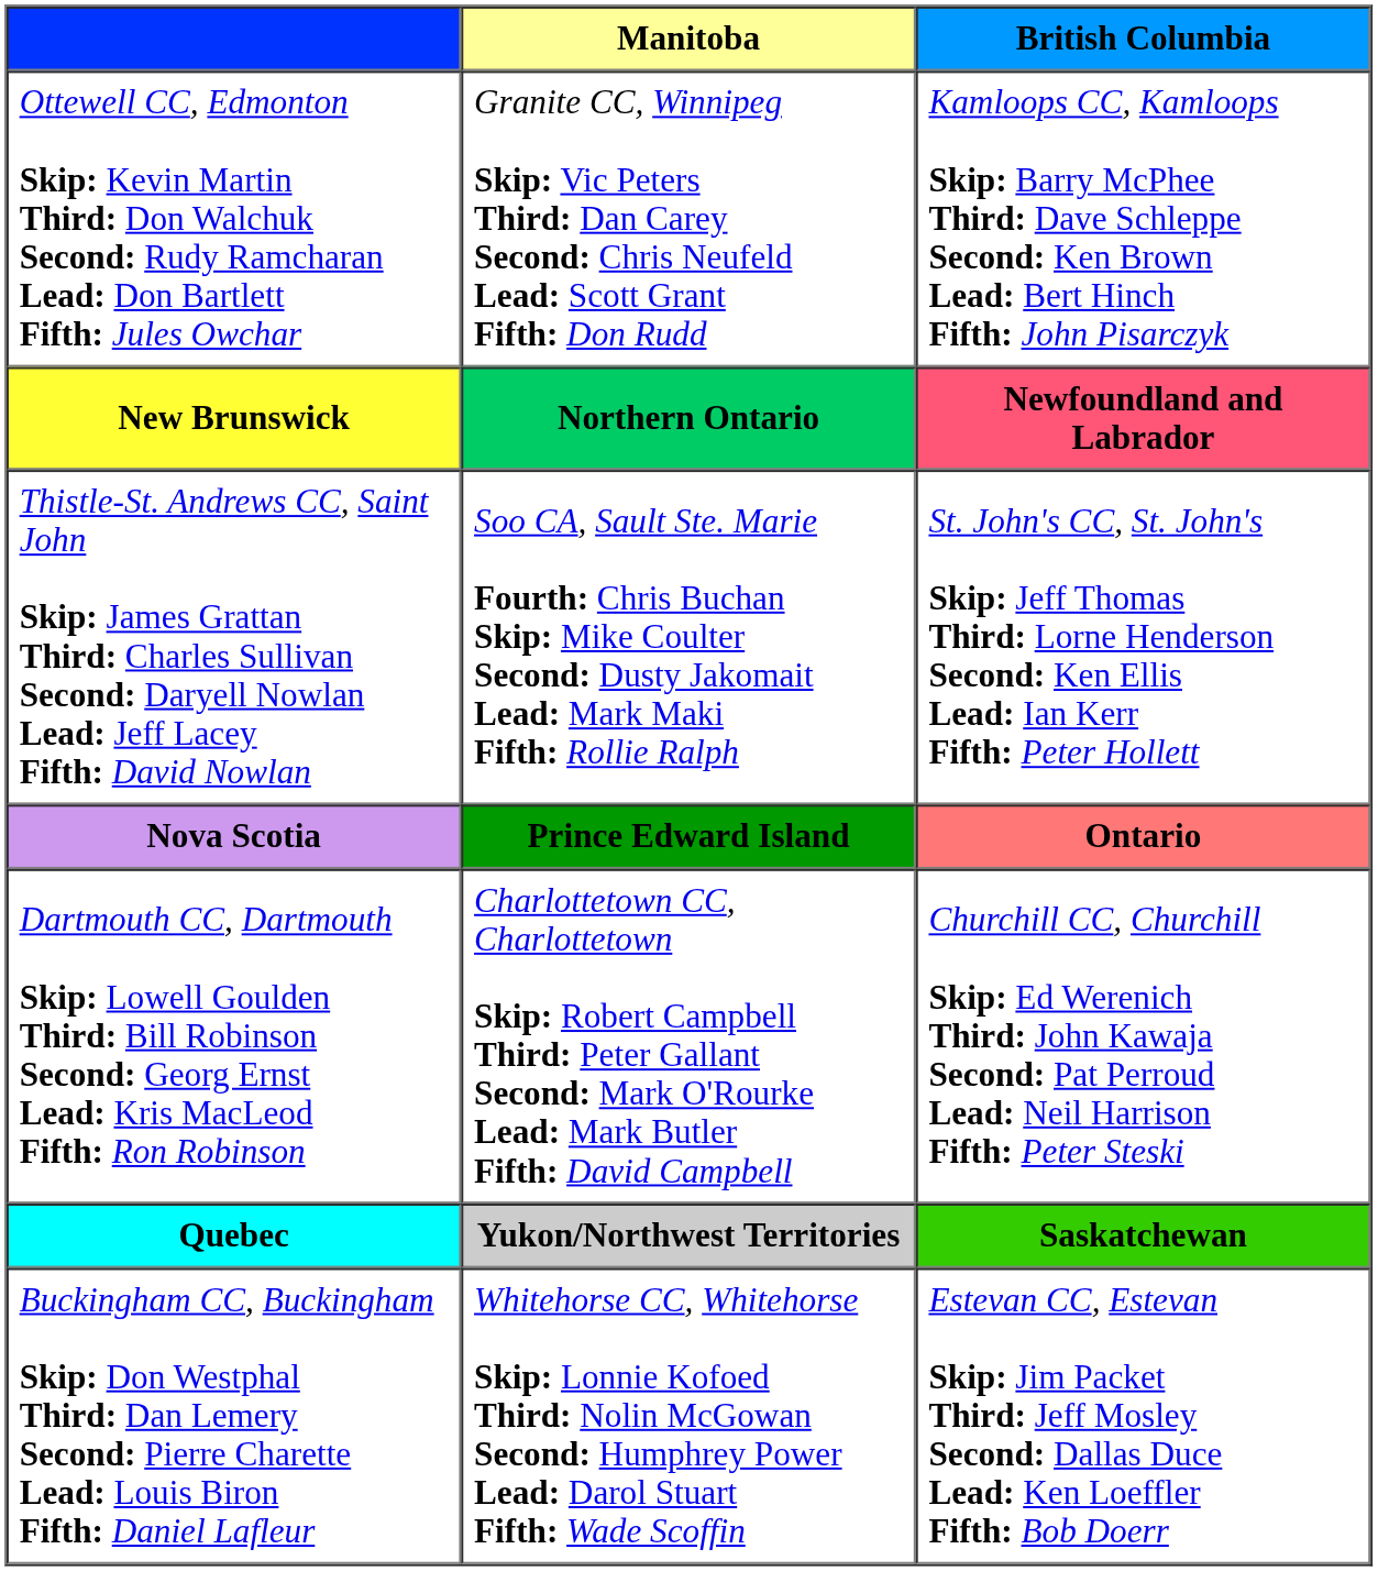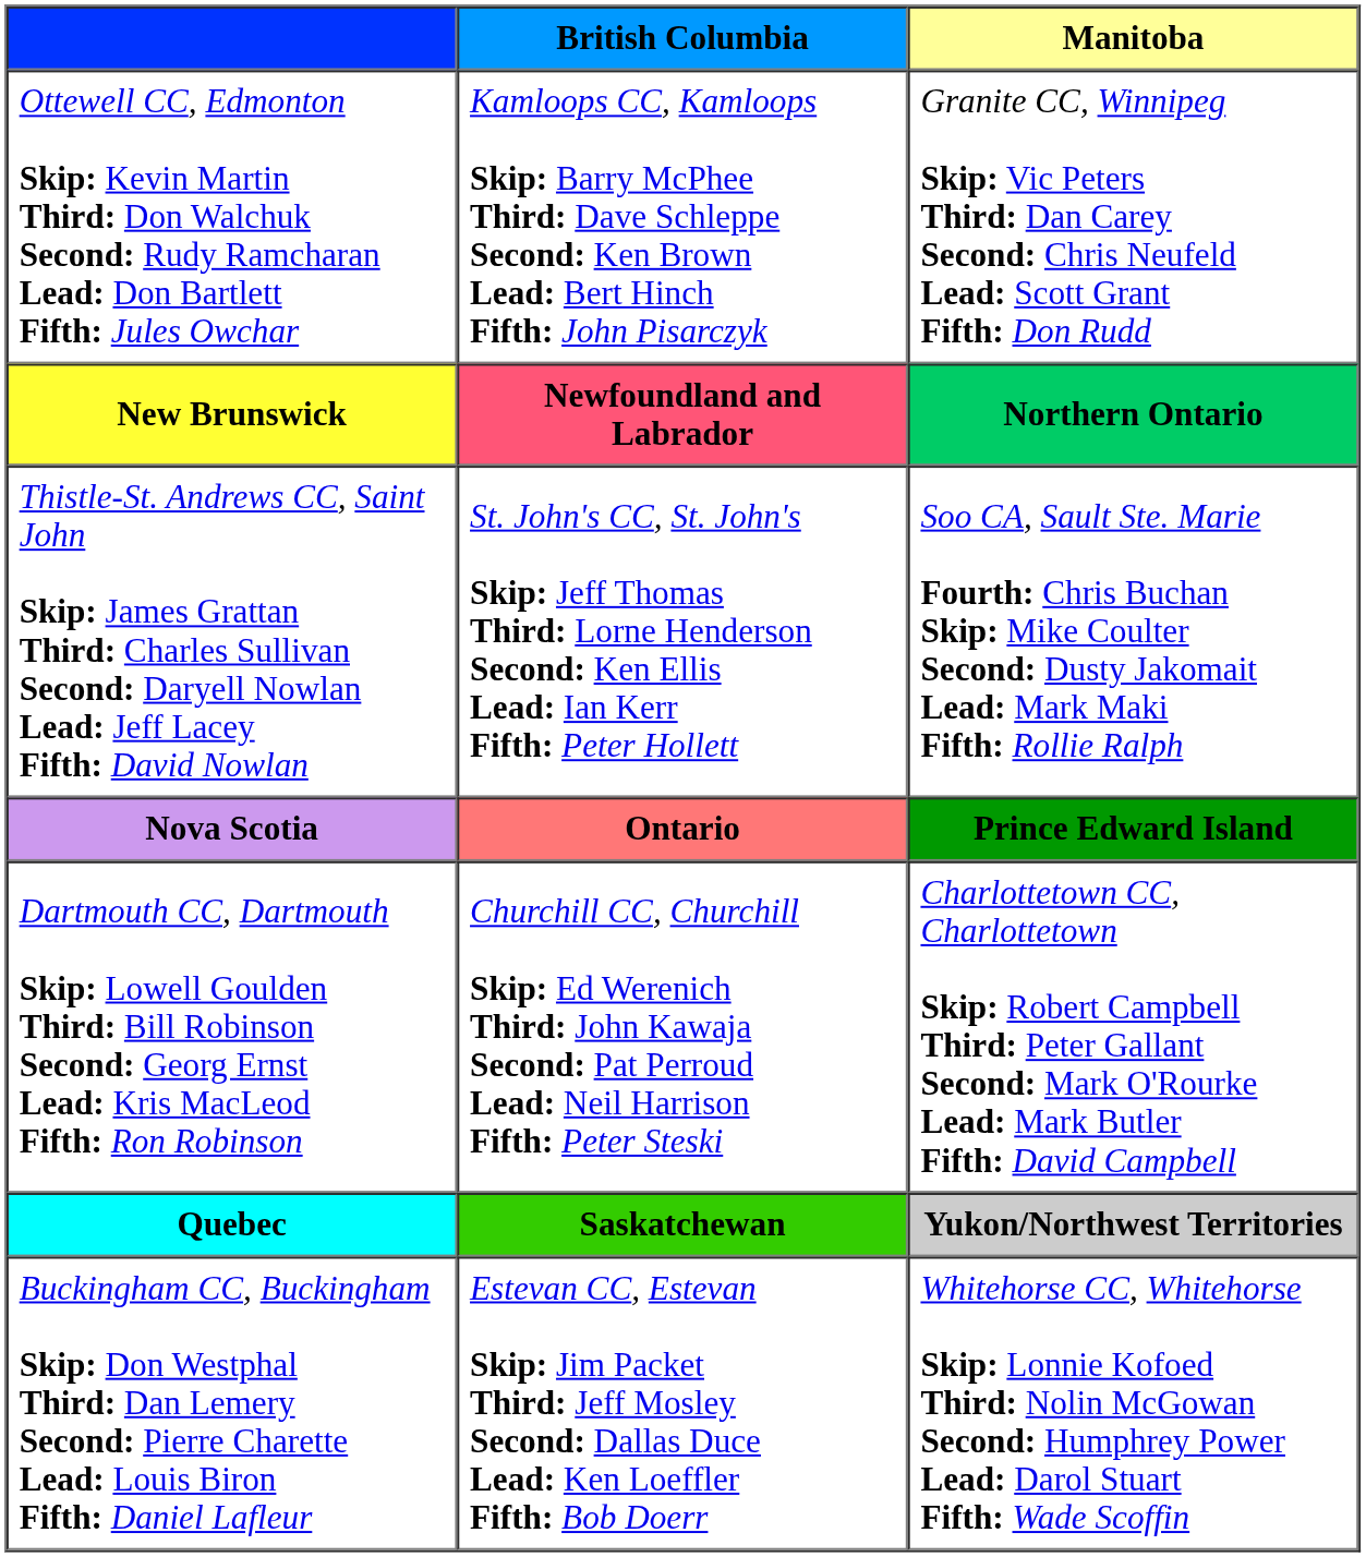columns swapped: British Columbia <-> Manitoba
